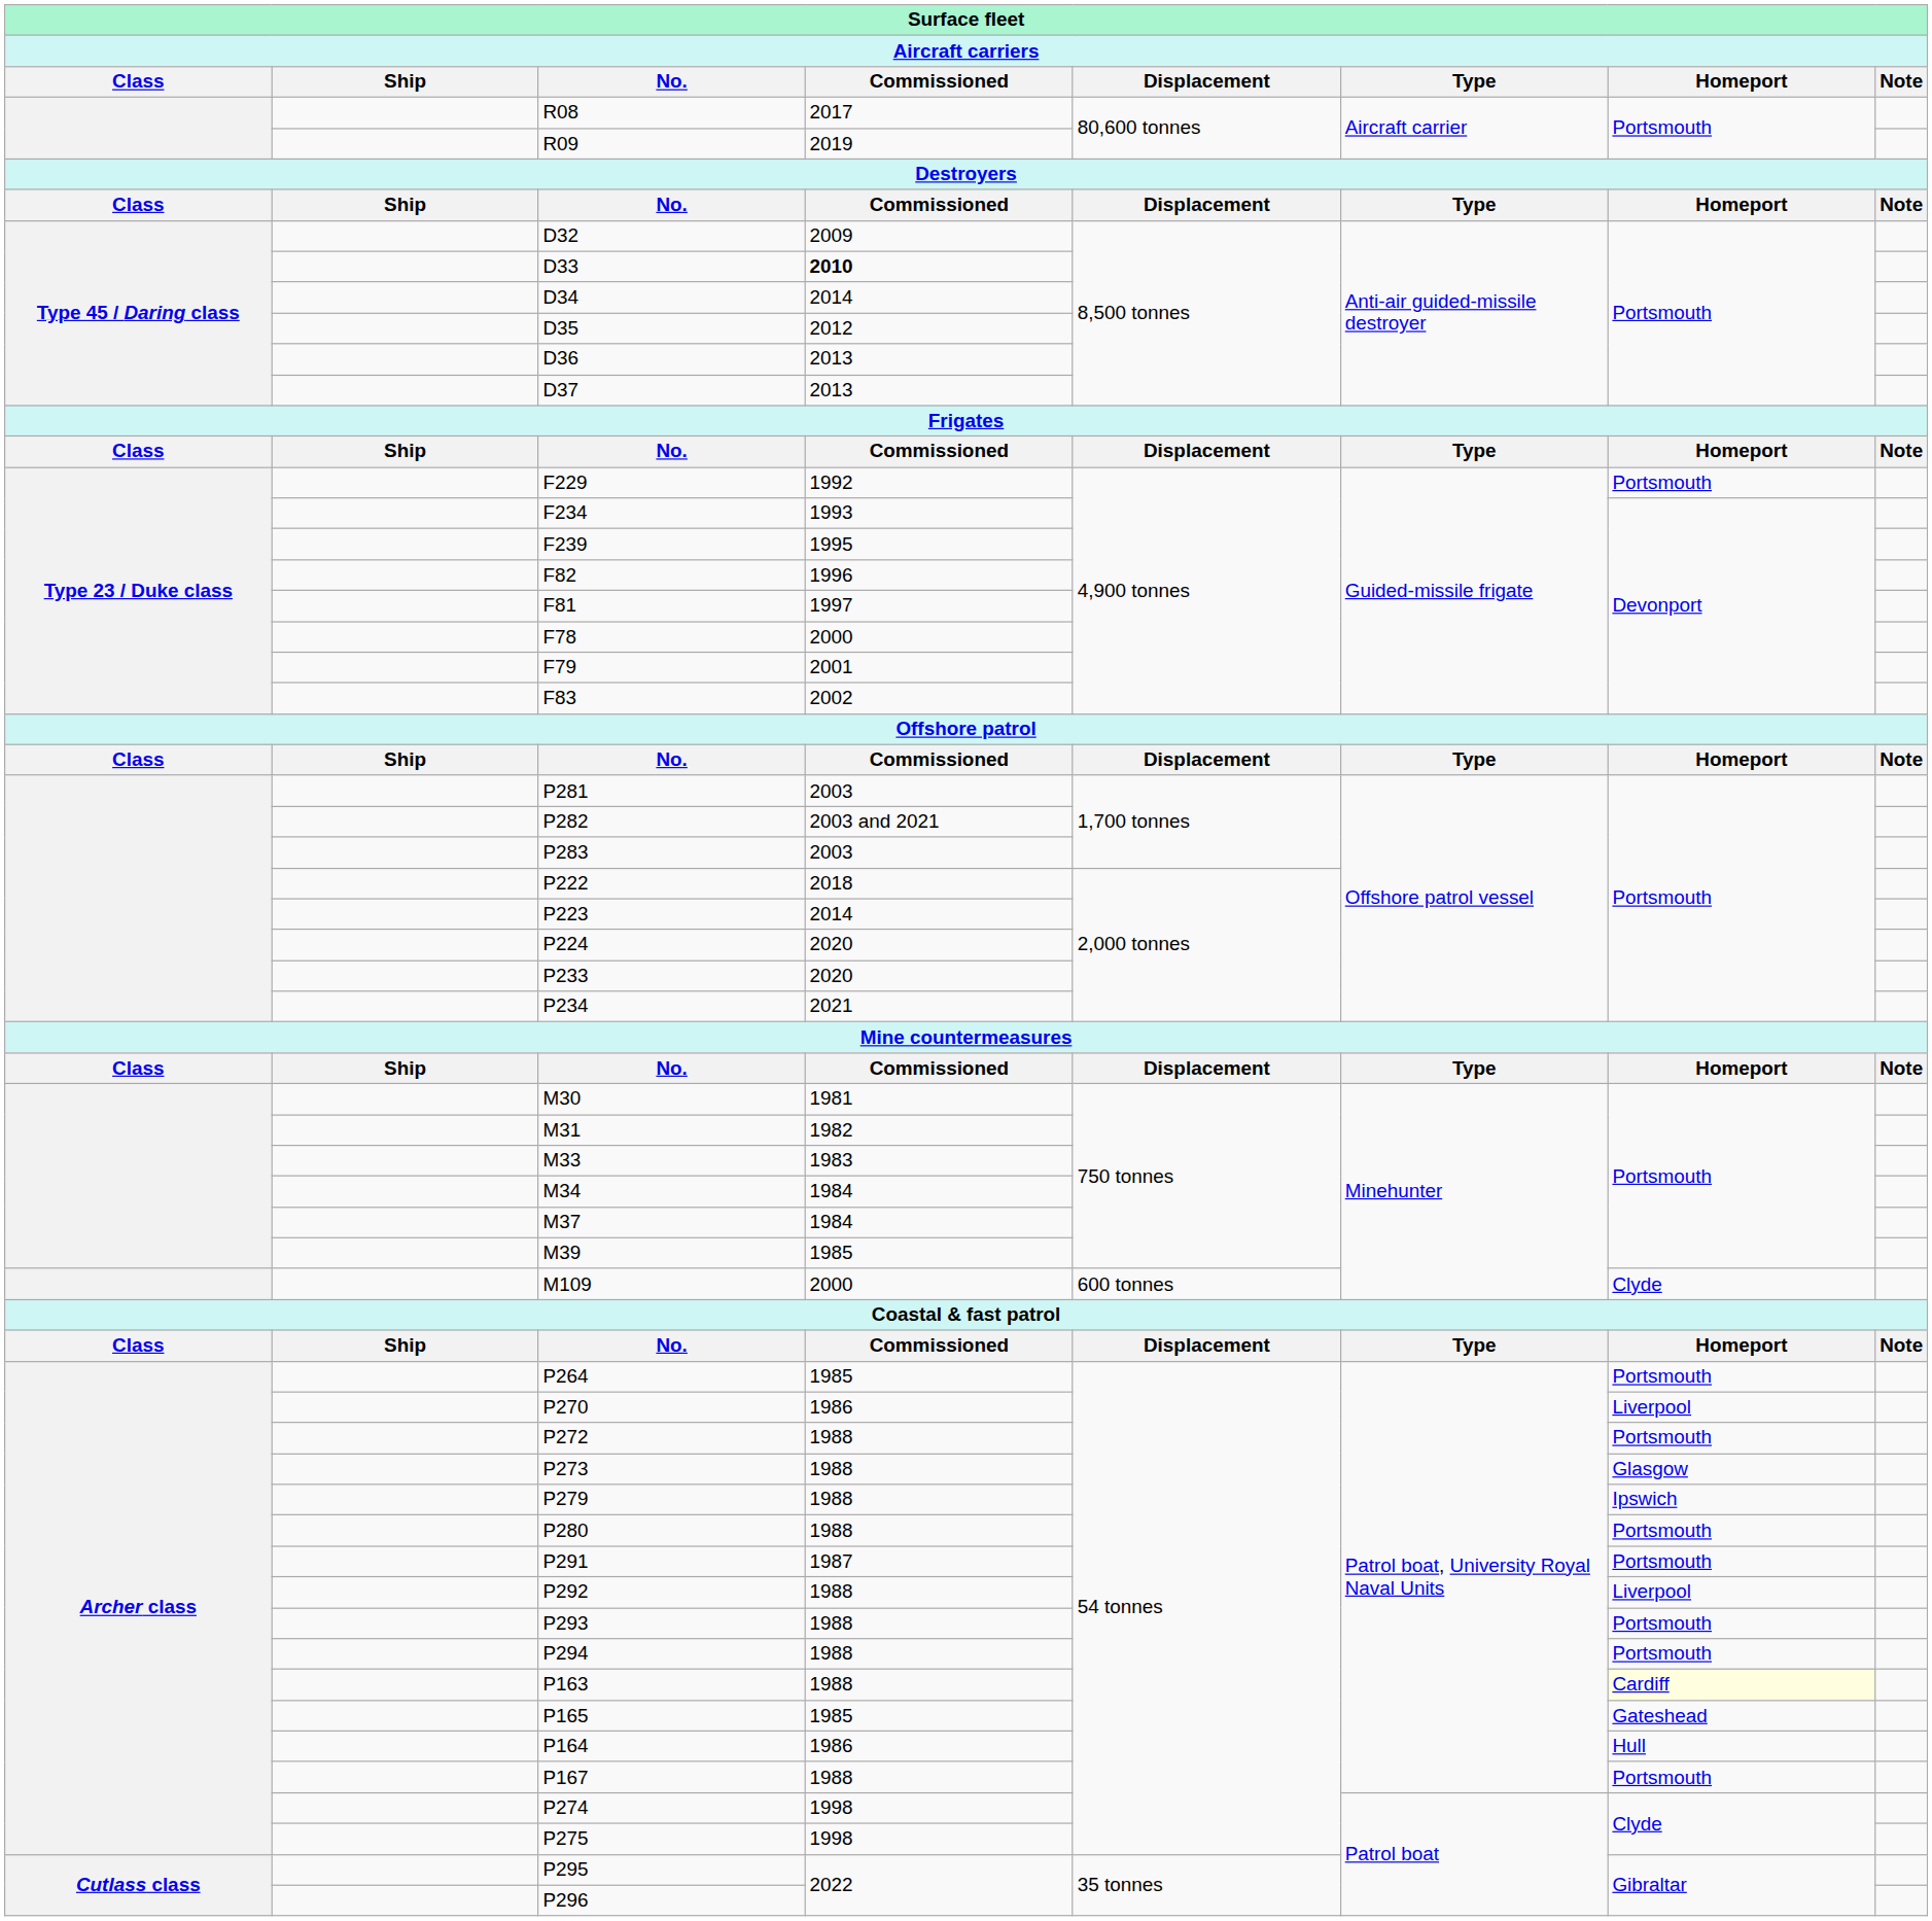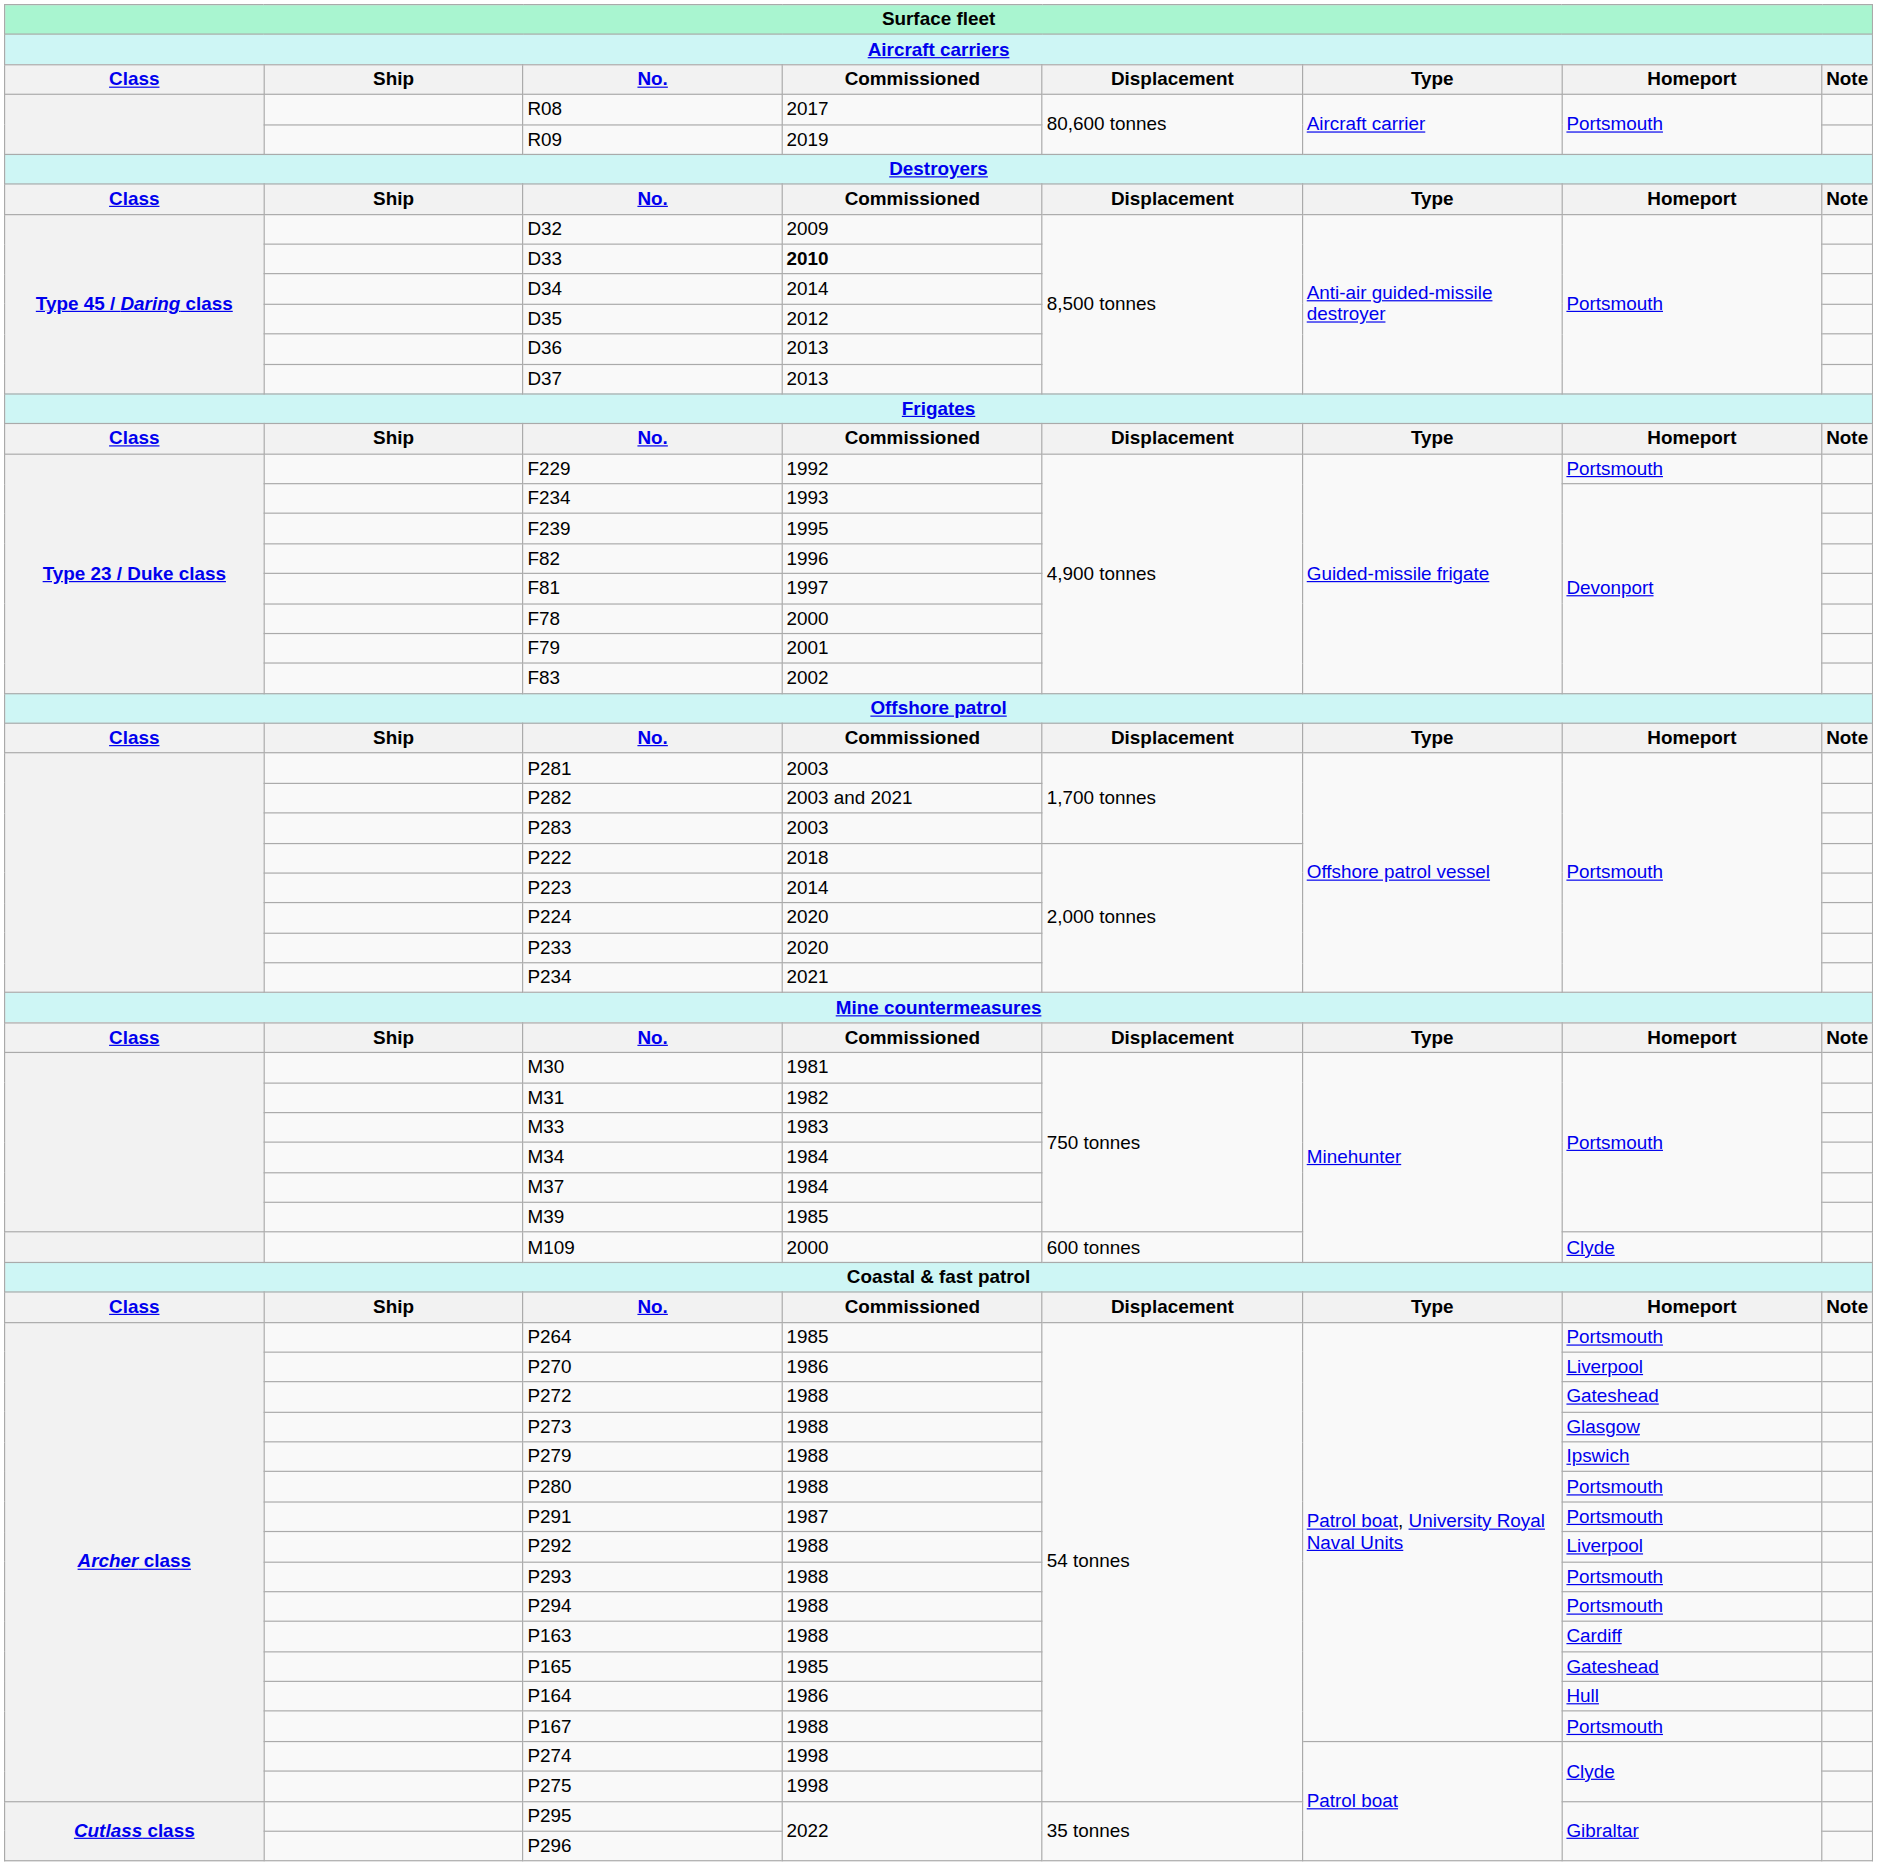P272 | Homeport: Portsmouth -> Gateshead
P163 | Homeport: lightyellow background -> no background
